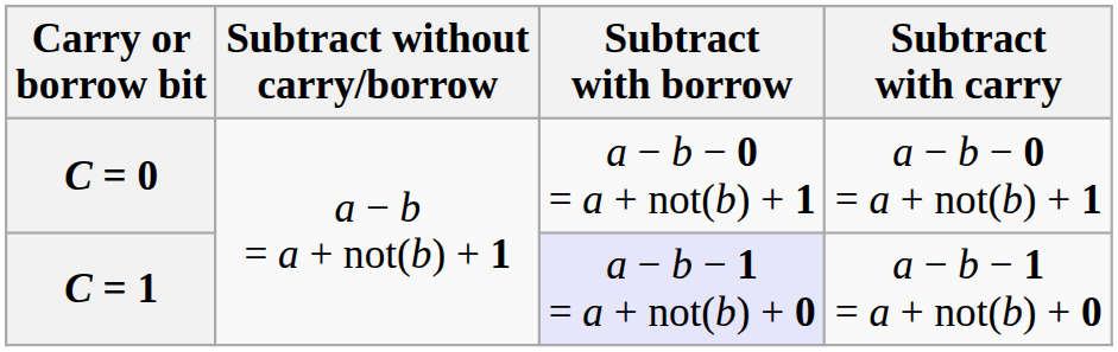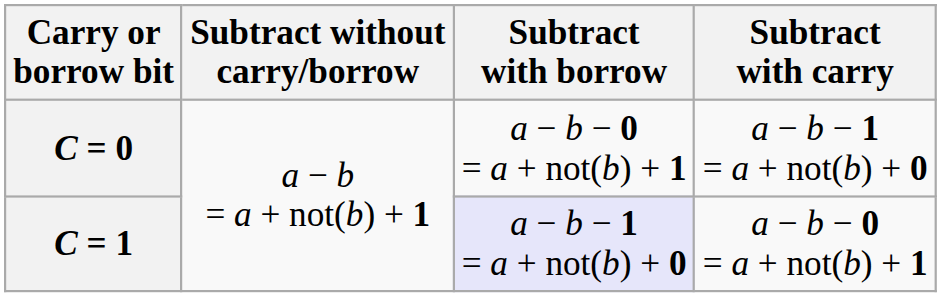C = 0 | Subtract with carry: a − b − 0 = a + not(b) + 1 -> a − b − 1 = a + not(b) + 0
C = 1 | Subtract with carry: a − b − 1 = a + not(b) + 0 -> a − b − 0 = a + not(b) + 1
